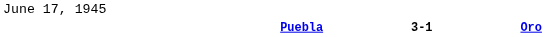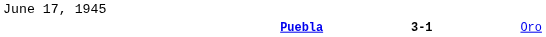Puebla | column 3: bold -> normal
